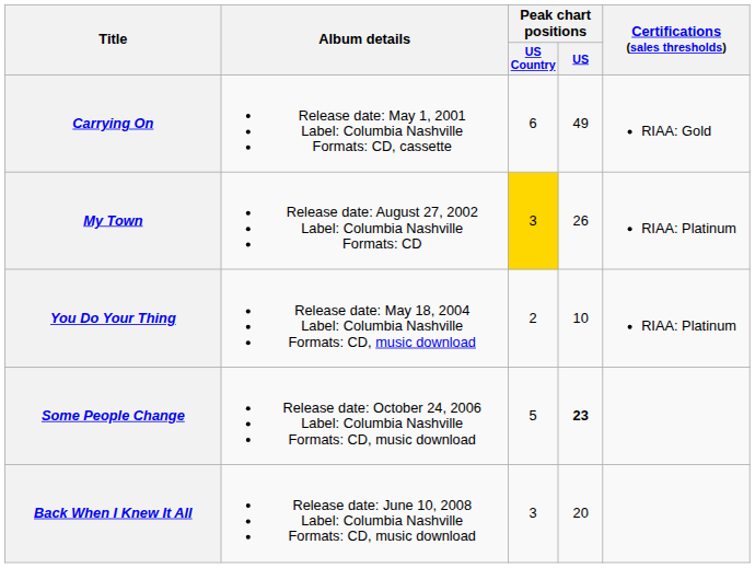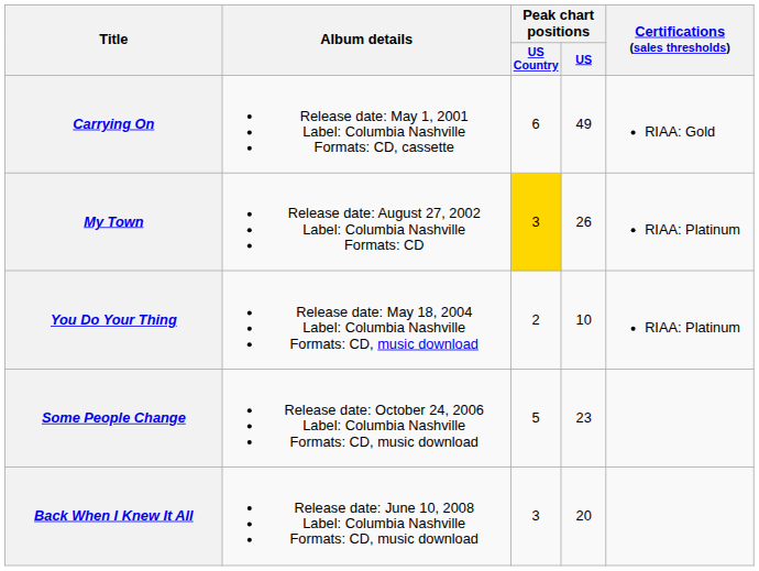Some People Change | Peak chart positions / US: bold -> normal
